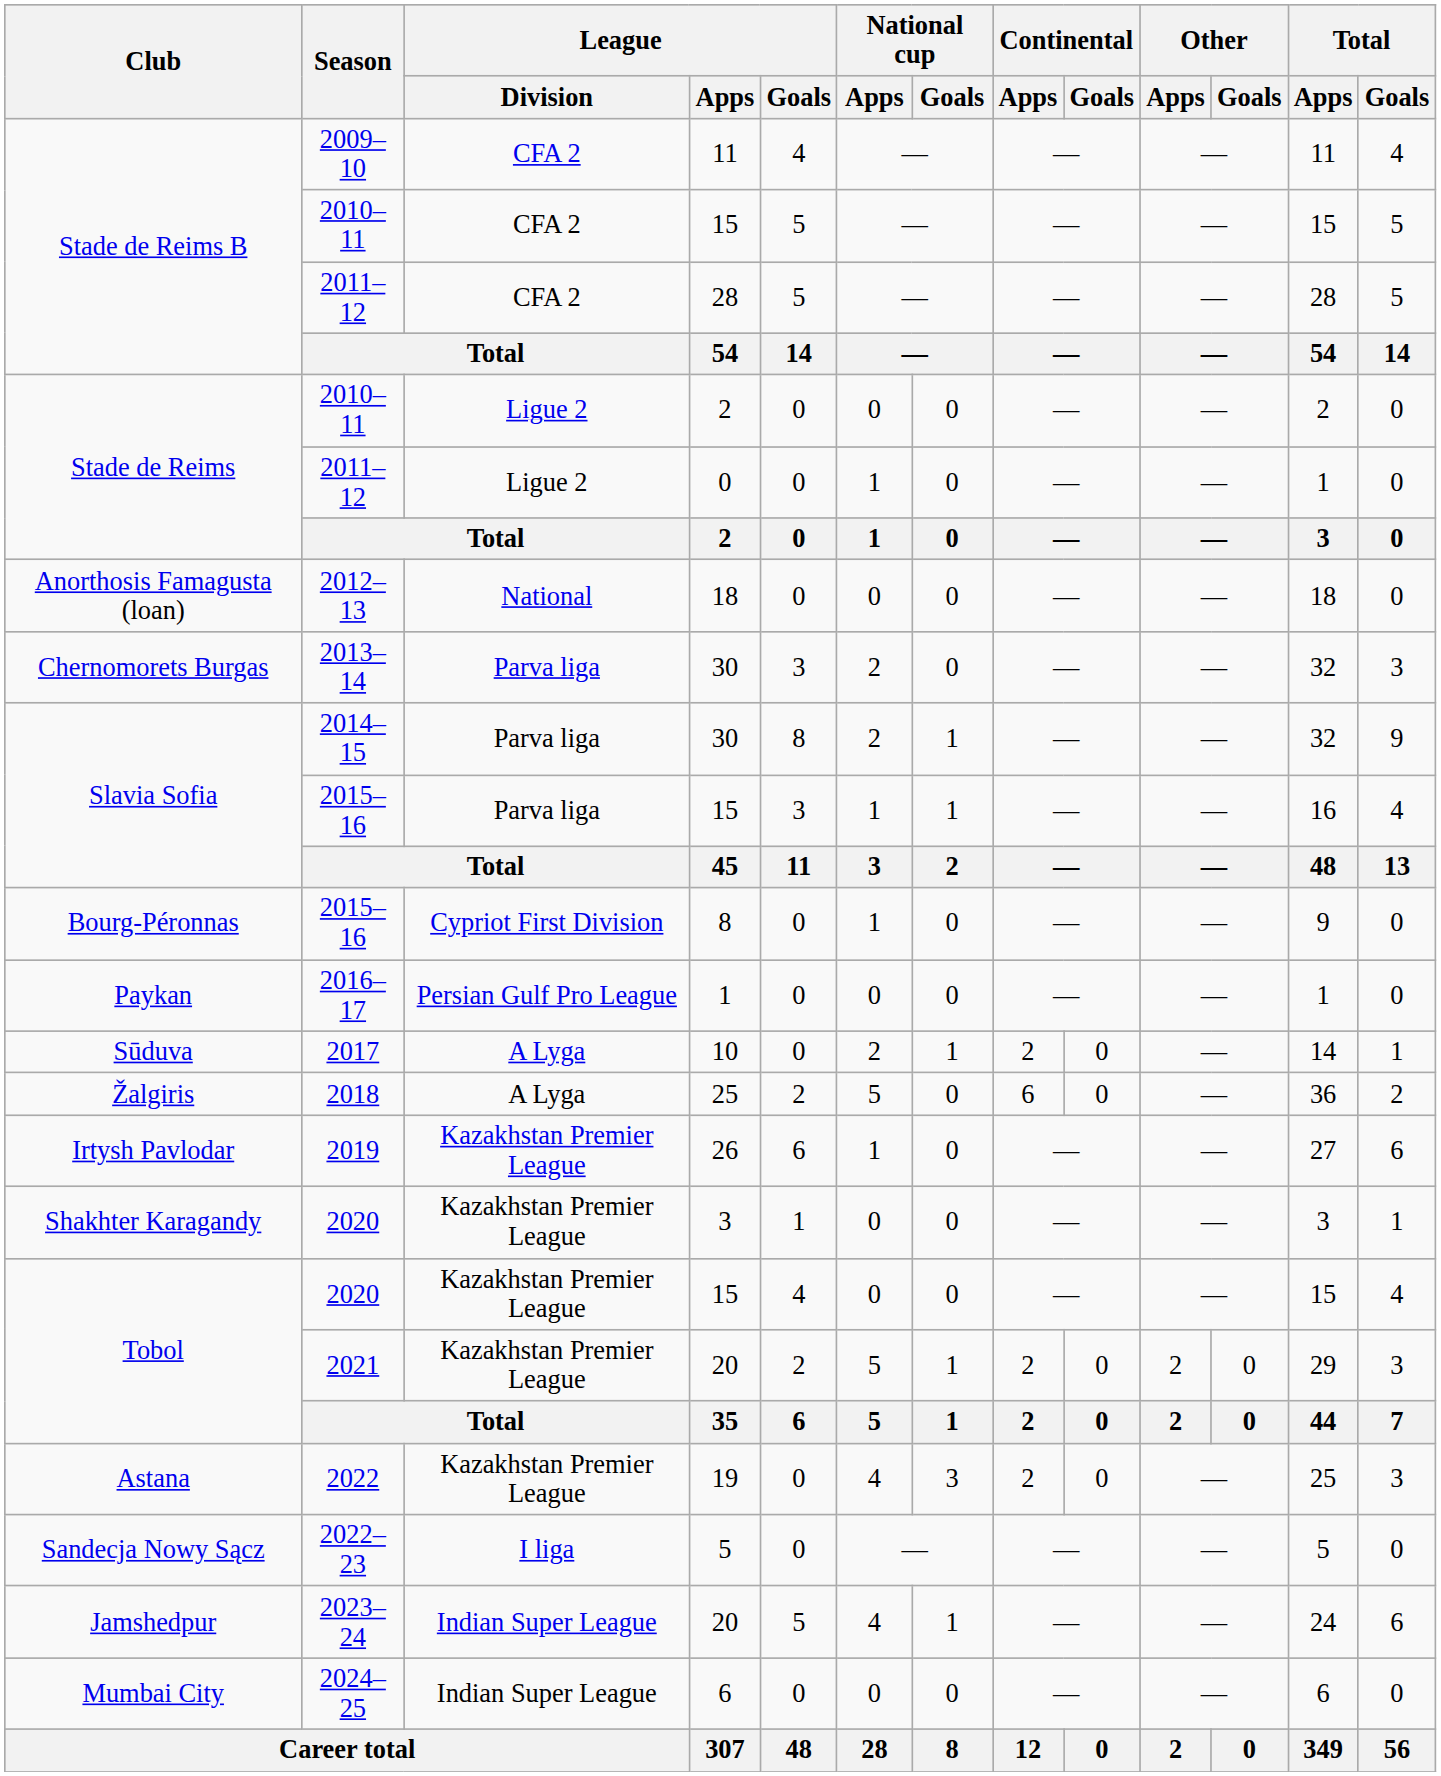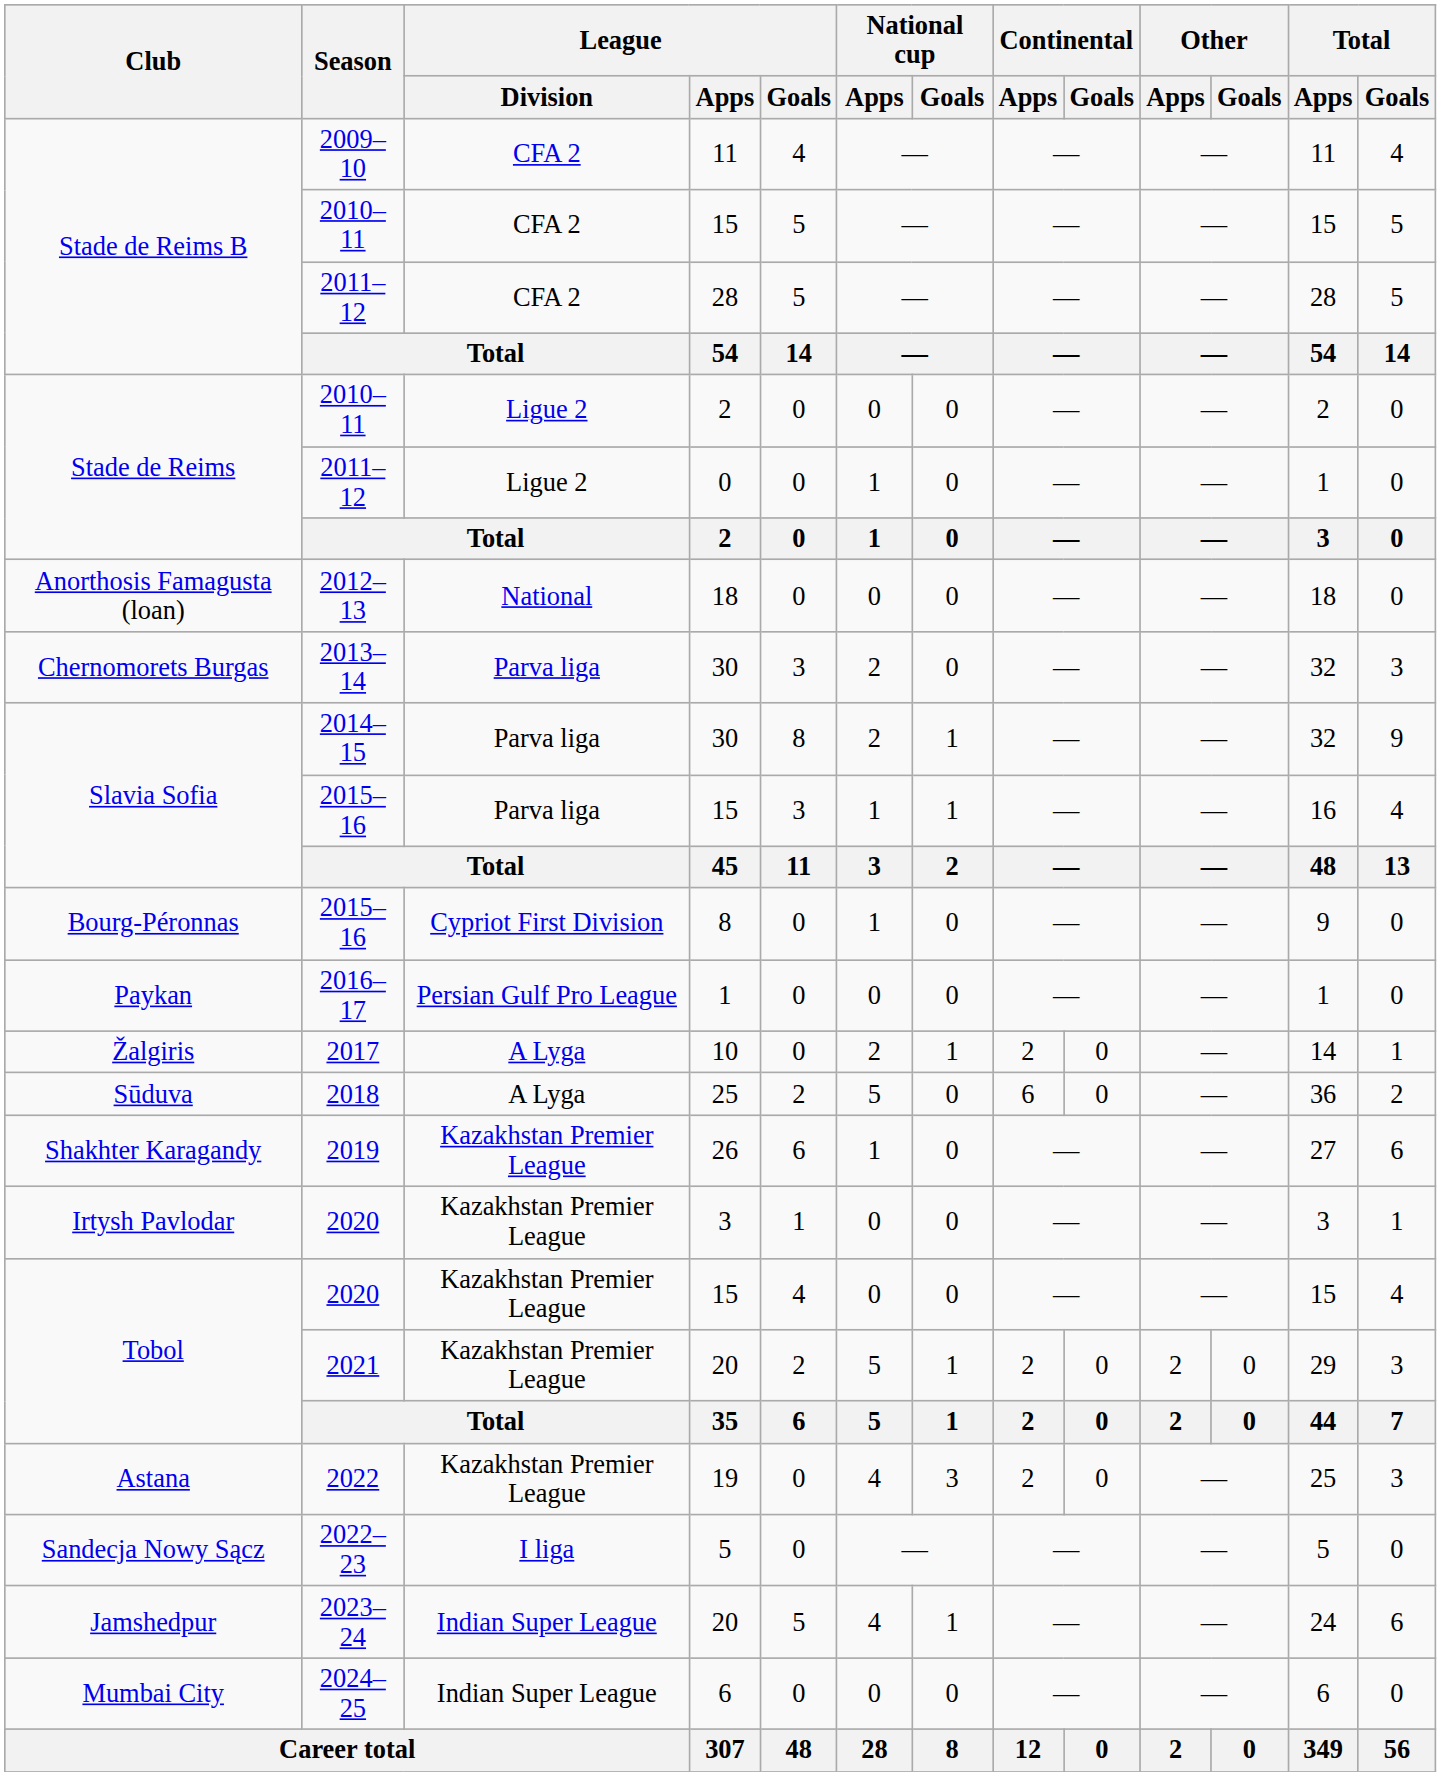2017 | Club: Sūduva -> Žalgiris
2018 | Club: Žalgiris -> Sūduva
2019 | Club: Irtysh Pavlodar -> Shakhter Karagandy
2020 / 3 | Club: Shakhter Karagandy -> Irtysh Pavlodar
